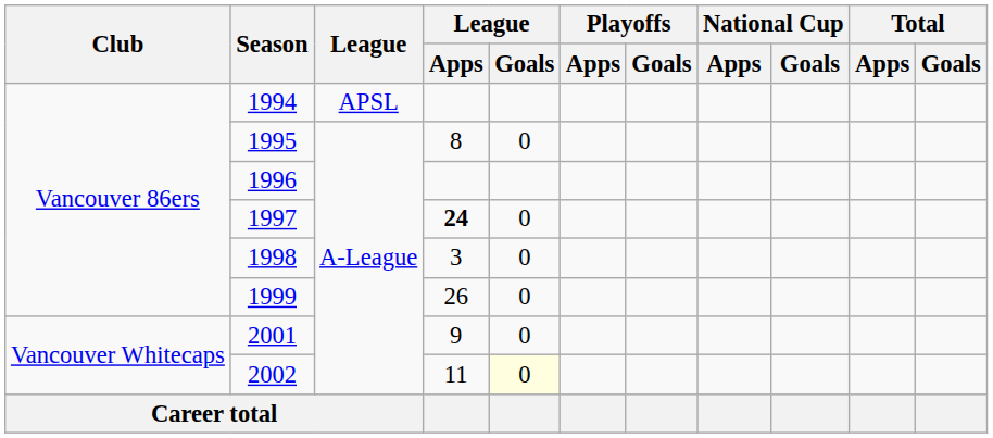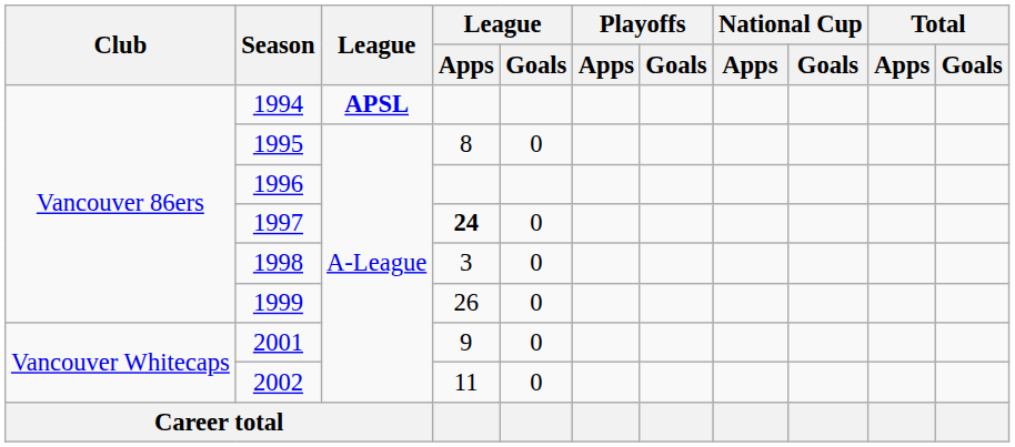1994 | League: normal -> bold
2002 | League / Goals: lightyellow background -> no background
